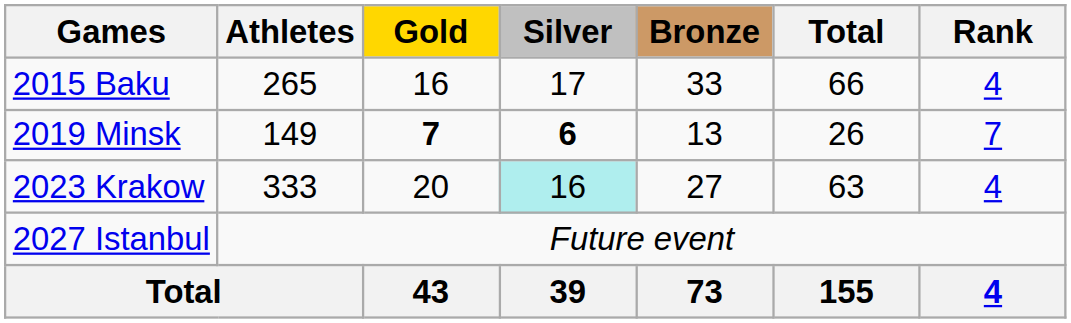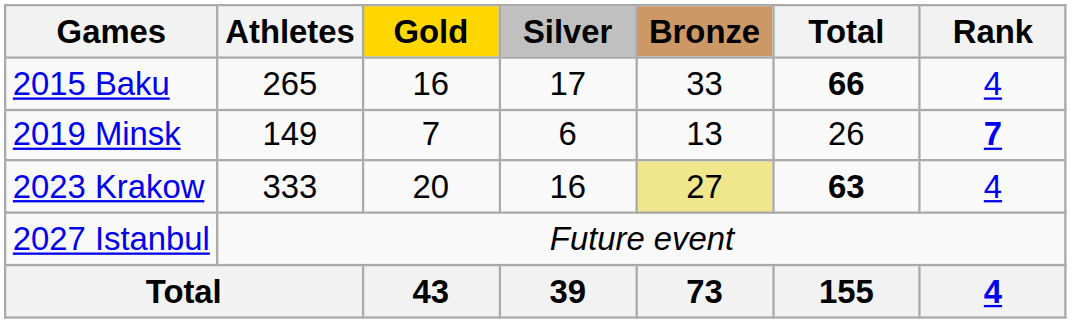2015 Baku | Total: normal -> bold
2019 Minsk | Gold: bold -> normal
2019 Minsk | Silver: bold -> normal
2019 Minsk | Rank: normal -> bold
2023 Krakow | Silver: paleturquoise background -> no background
2023 Krakow | Bronze: no background -> khaki background
2023 Krakow | Total: normal -> bold
